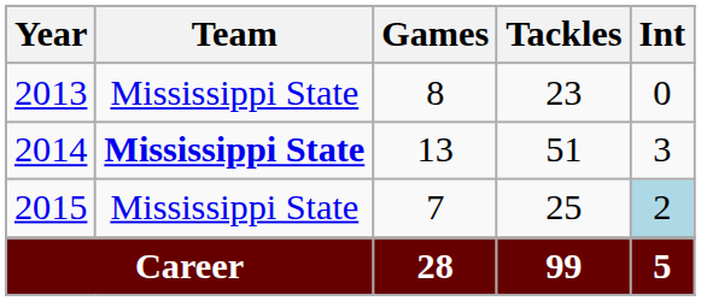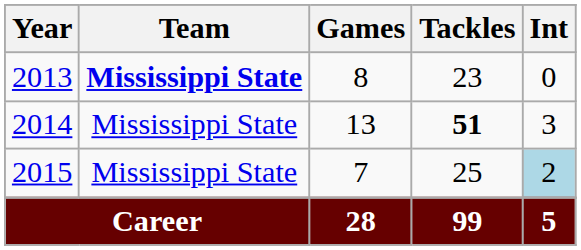2013 | Team: normal -> bold
2014 | Team: bold -> normal
2014 | Tackles: normal -> bold
